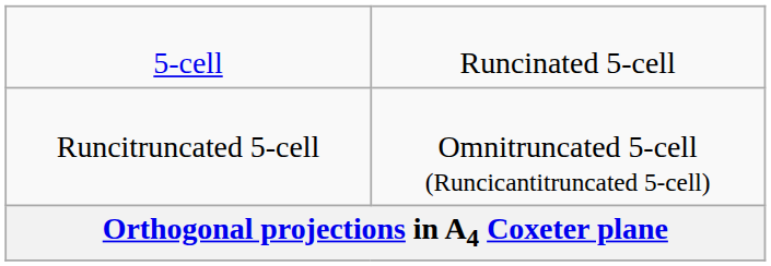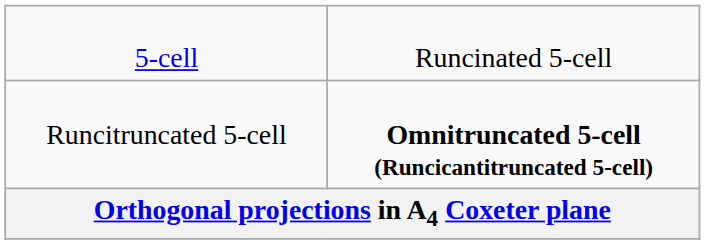Runcitruncated 5-cell | column 2: normal -> bold
